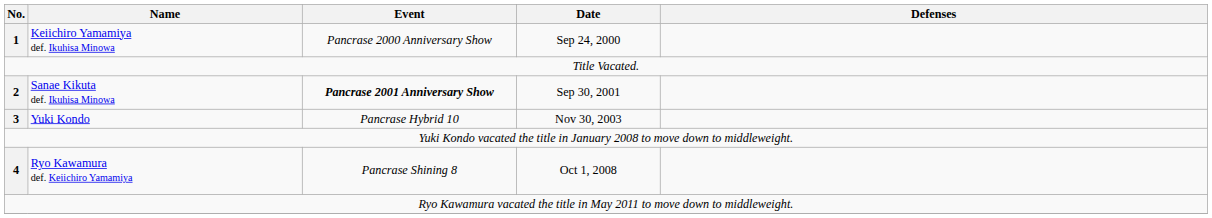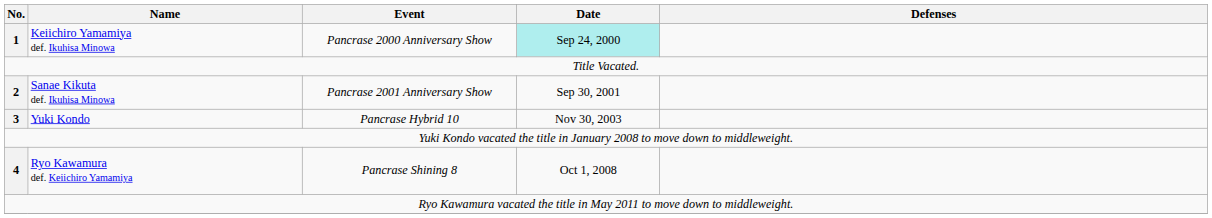Keiichiro Yamamiya def. Ikuhisa Minowa | Date: no background -> paleturquoise background
Sanae Kikuta def. Ikuhisa Minowa | Event: bold -> normal
